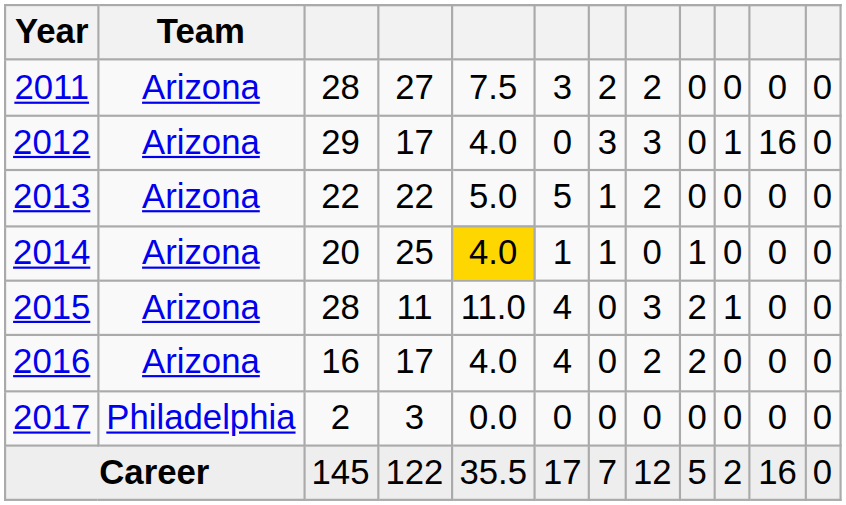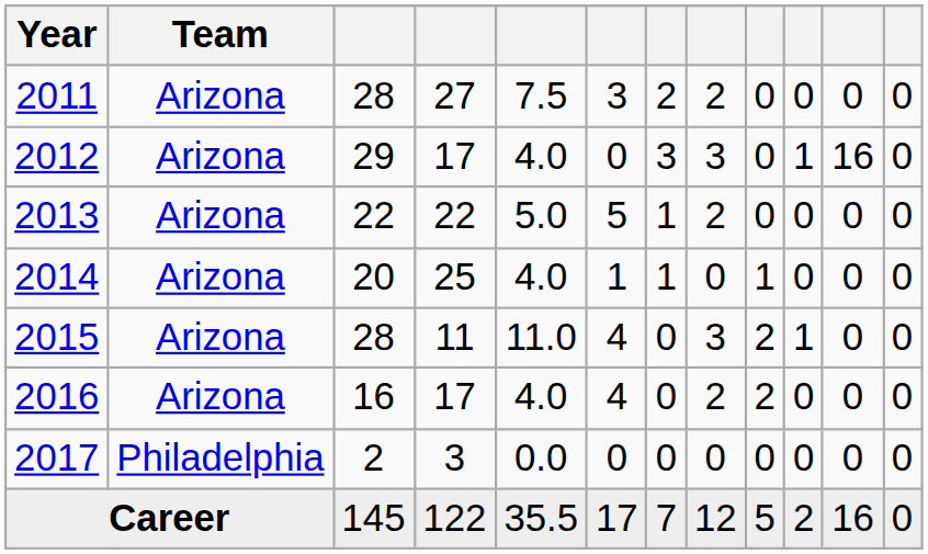2014 | column 5: gold background -> no background
